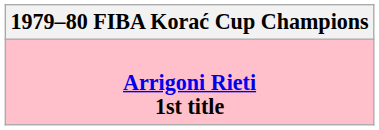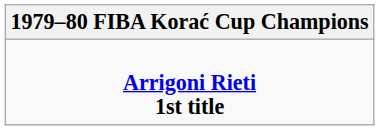row 2 | column 1: pink background -> no background
